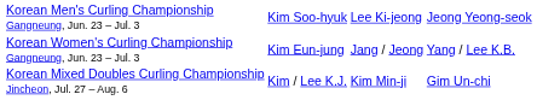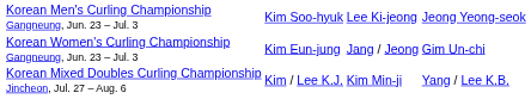row 2 | column 4: Yang / Lee K.B. -> Gim Un-chi
row 3 | column 4: Gim Un-chi -> Yang / Lee K.B.
